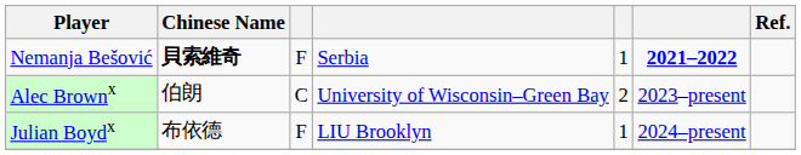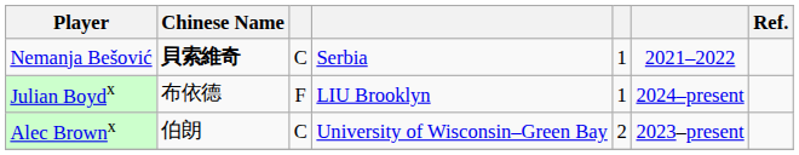Nemanja Bešović | column 3: F -> C
Nemanja Bešović | column 6: bold -> normal
rows swapped: Julian Boydx <-> Alec Brownx
